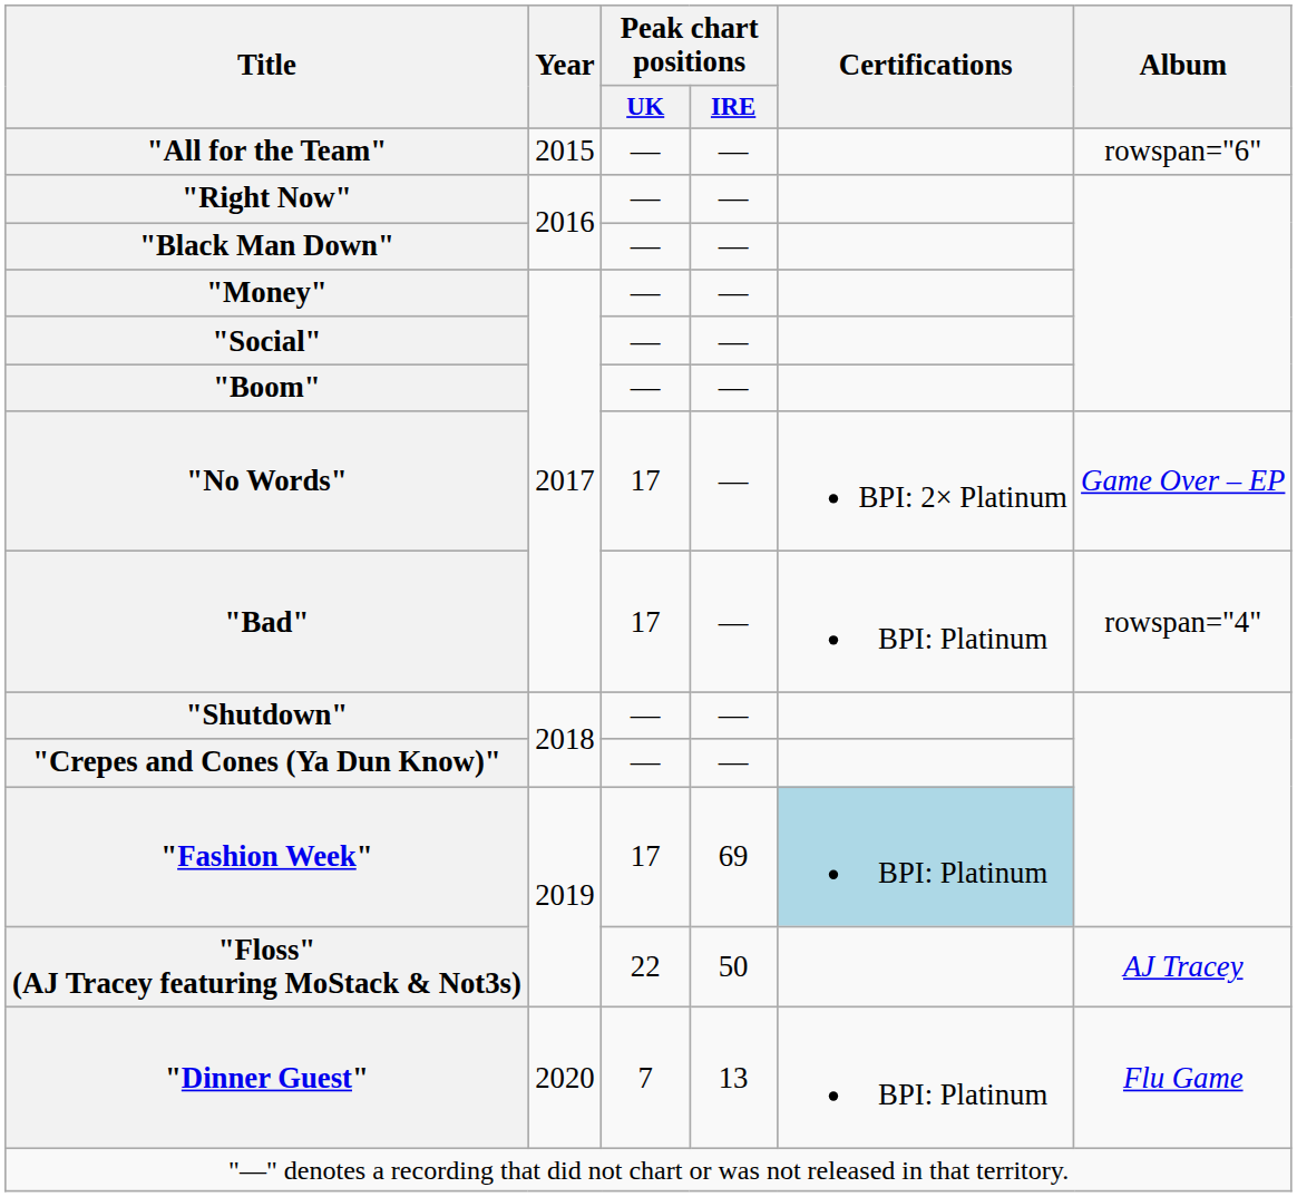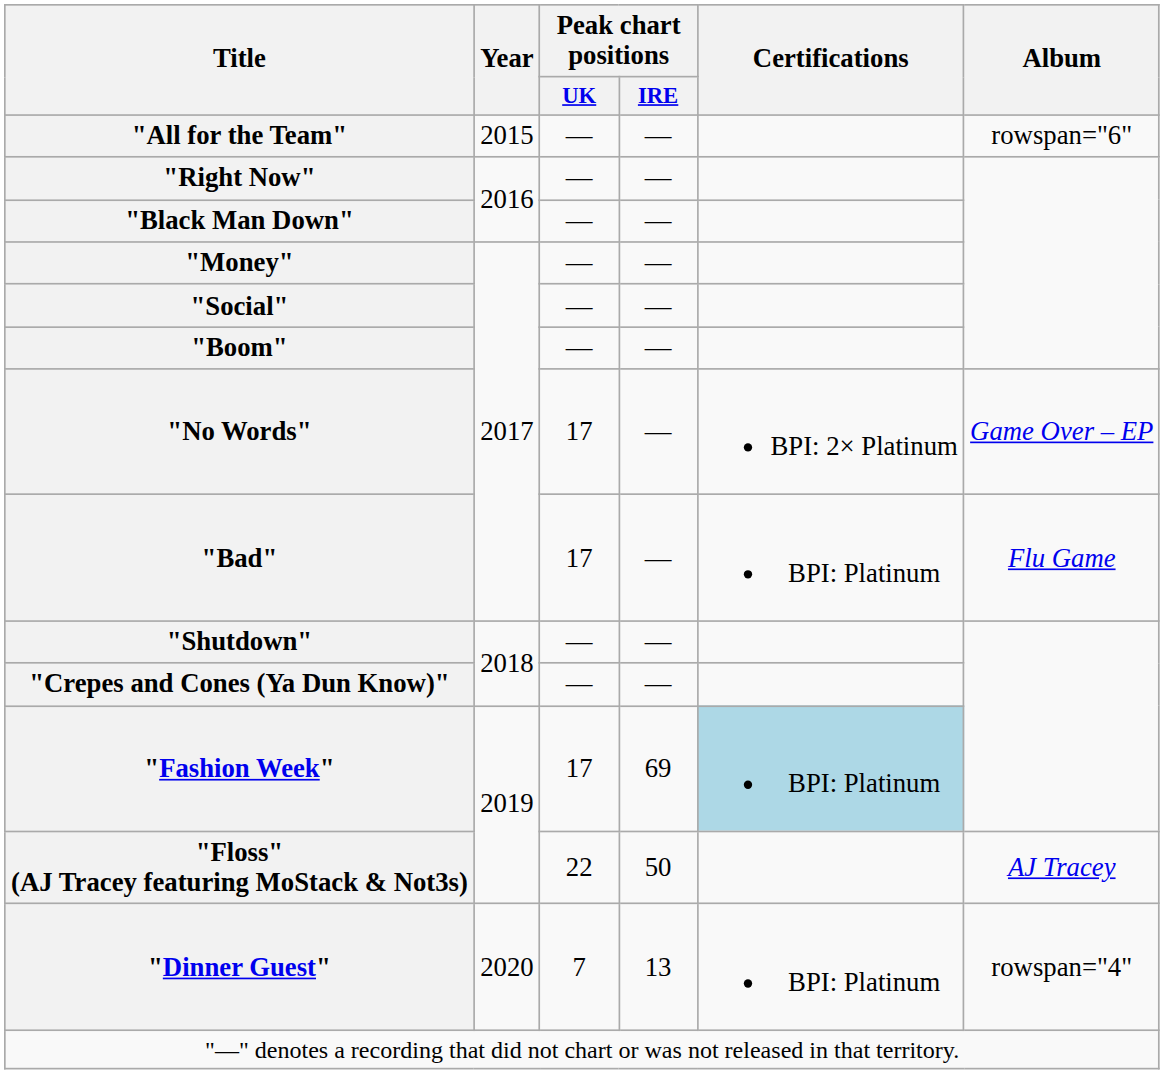"Bad" | Album: rowspan="4" -> Flu Game
"Dinner Guest" | Album: Flu Game -> rowspan="4"
